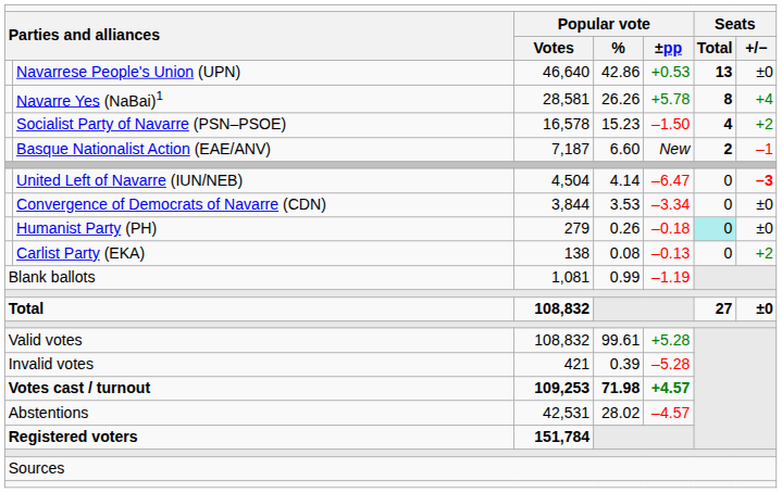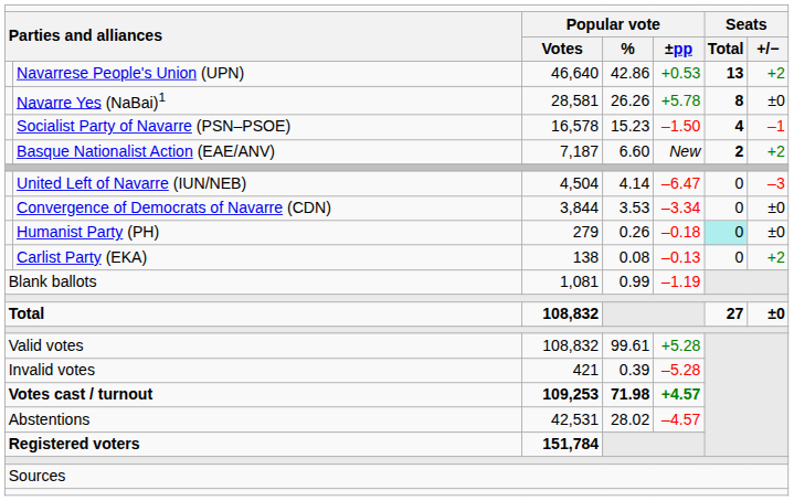Navarrese People's Union (UPN) | column 7: ±0 -> +2
Navarre Yes (NaBai)1 | column 7: +4 -> ±0
Socialist Party of Navarre (PSN–PSOE) | column 7: +2 -> –1
Basque Nationalist Action (EAE/ANV) | column 7: –1 -> +2
United Left of Navarre (IUN/NEB) | column 7: bold -> normal
